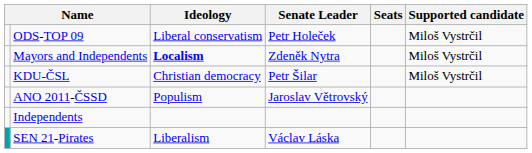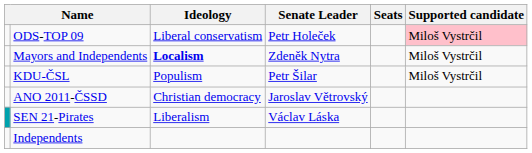ODS-TOP 09 | Supported candidate: no background -> pink background
KDU-ČSL | Ideology: Christian democracy -> Populism
ANO 2011-ČSSD | Ideology: Populism -> Christian democracy
rows swapped: SEN 21-Pirates <-> Independents
